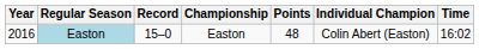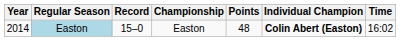row 2 | Year: 2016 -> 2014
row 2 | Individual Champion: normal -> bold
